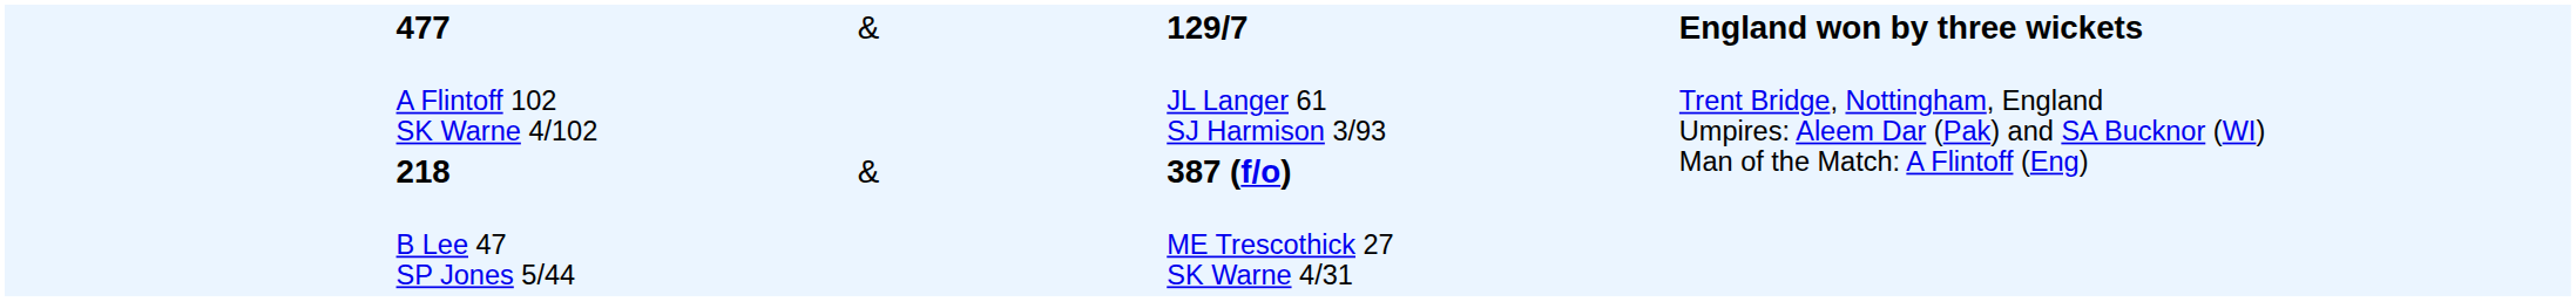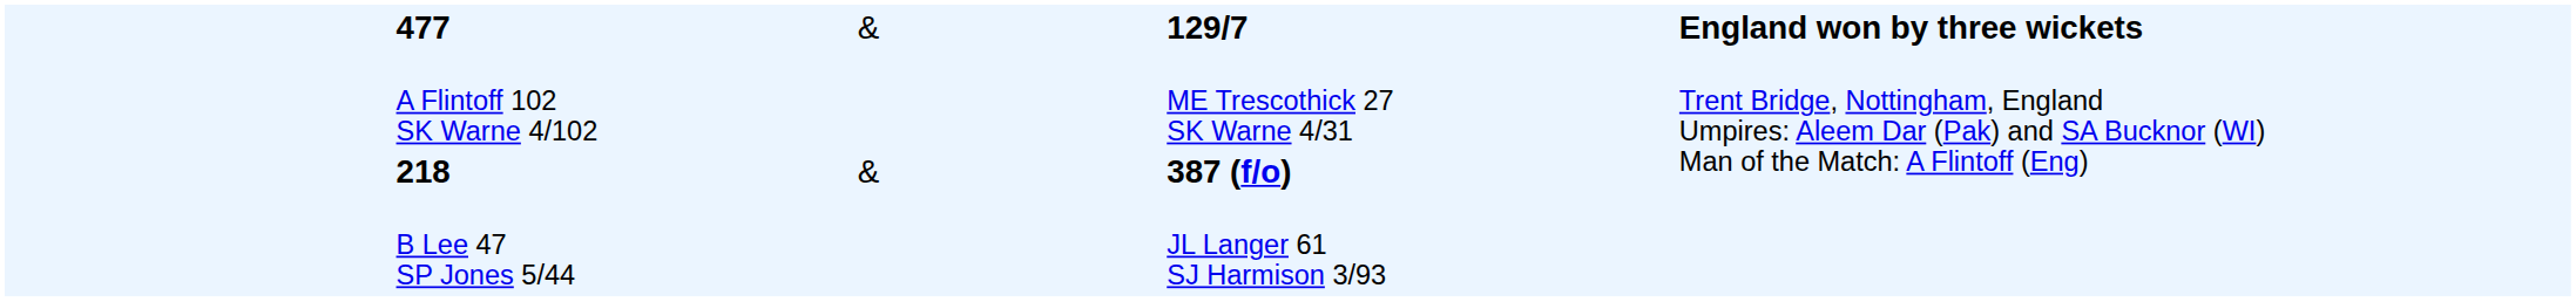A Flintoff 102 SK Warne 4/102 | column 3: JL Langer 61 SJ Harmison 3/93 -> ME Trescothick 27 SK Warne 4/31
B Lee 47 SP Jones 5/44 | column 3: ME Trescothick 27 SK Warne 4/31 -> JL Langer 61 SJ Harmison 3/93
